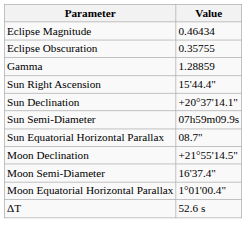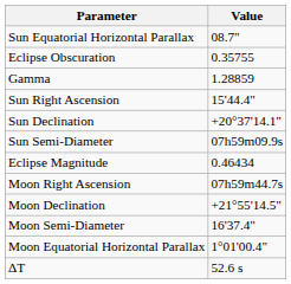rows swapped: Eclipse Magnitude <-> Sun Equatorial Horizontal Parallax
+ row: Moon Right Ascension | 07h59m44.7s
